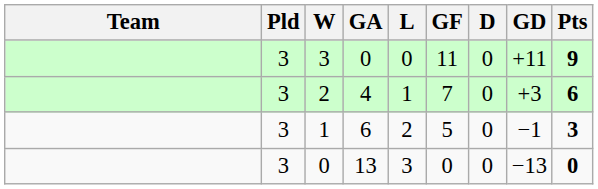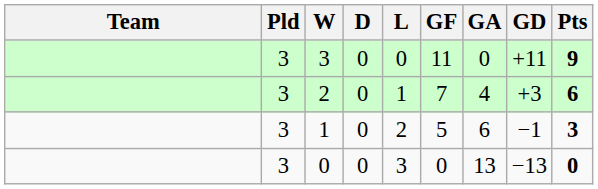columns swapped: D <-> GA
